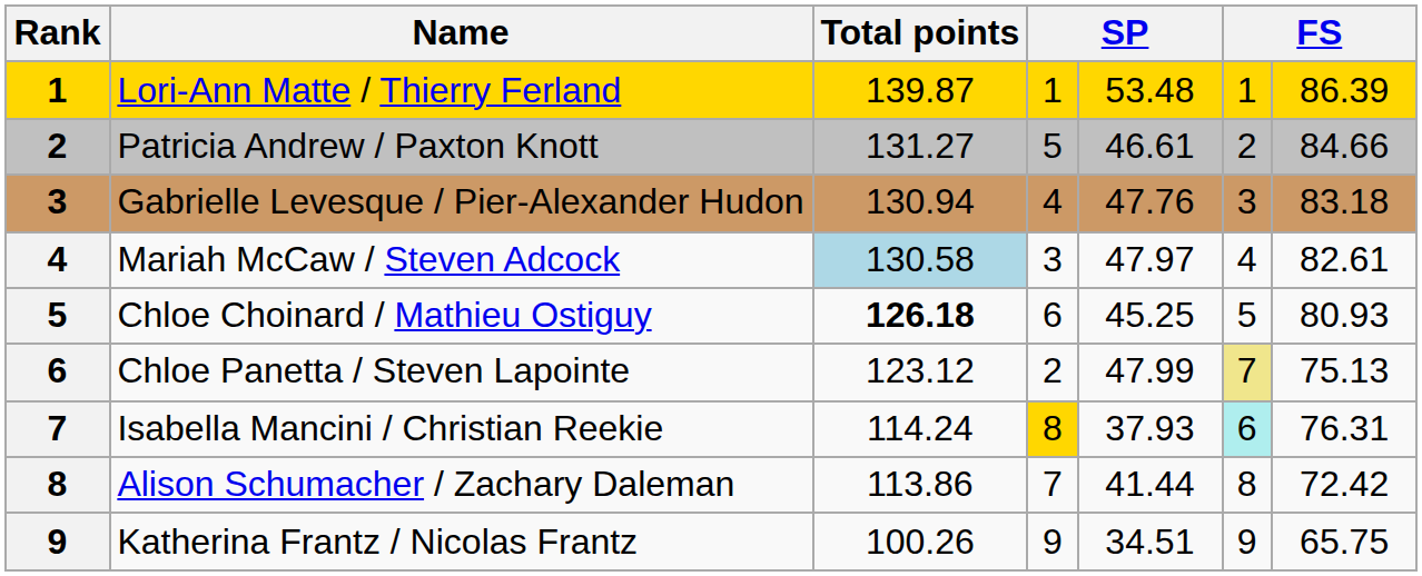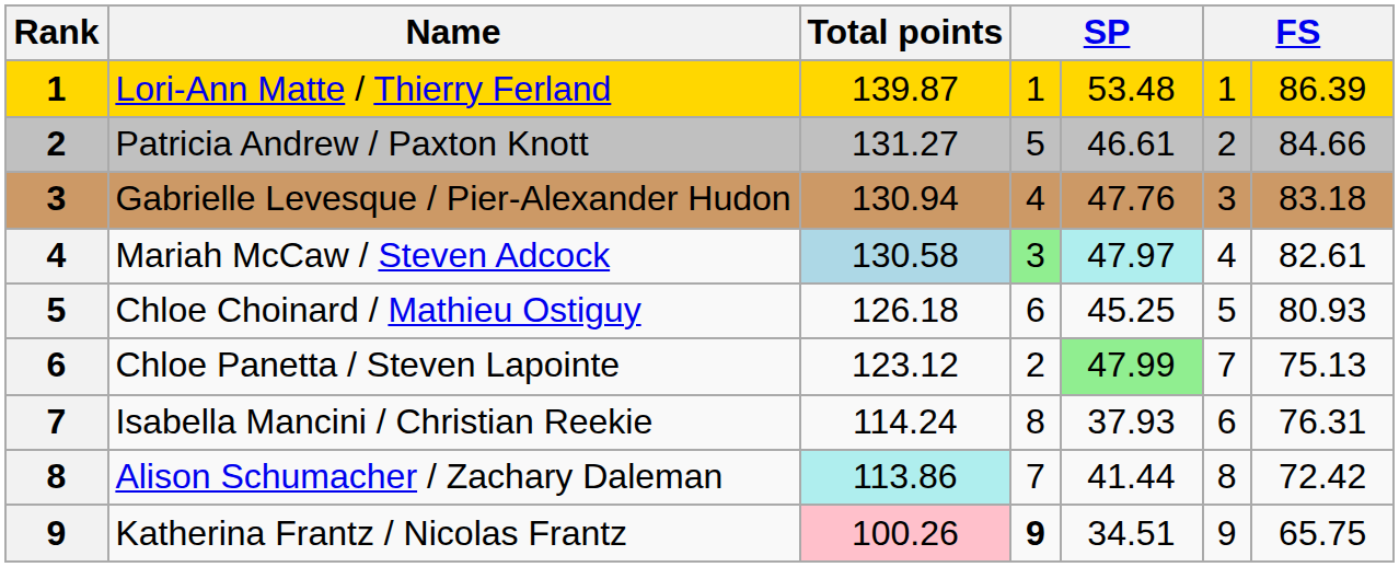Mariah McCaw / Steven Adcock | column 4: no background -> lightgreen background
Mariah McCaw / Steven Adcock | column 5: no background -> paleturquoise background
Chloe Choinard / Mathieu Ostiguy | Total points: bold -> normal
Chloe Panetta / Steven Lapointe | column 5: no background -> lightgreen background
Chloe Panetta / Steven Lapointe | column 6: khaki background -> no background
Isabella Mancini / Christian Reekie | column 4: gold background -> no background
Isabella Mancini / Christian Reekie | column 6: paleturquoise background -> no background
Alison Schumacher / Zachary Daleman | Total points: no background -> paleturquoise background
Katherina Frantz / Nicolas Frantz | Total points: no background -> pink background
Katherina Frantz / Nicolas Frantz | column 4: normal -> bold
